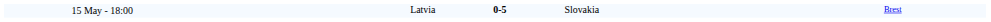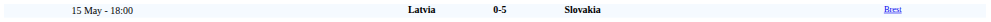Latvia | column 2: normal -> bold
Latvia | column 4: normal -> bold
